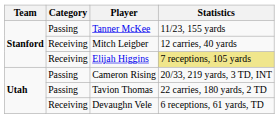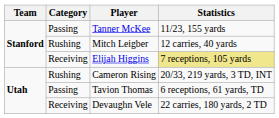Mitch Leigber | Category: Receiving -> Rushing
Cameron Rising | Category: Passing -> Rushing
Tavion Thomas | Statistics: 22 carries, 180 yards, 2 TD -> 6 receptions, 61 yards, TD
Devaughn Vele | Statistics: 6 receptions, 61 yards, TD -> 22 carries, 180 yards, 2 TD
